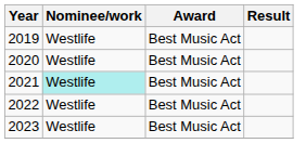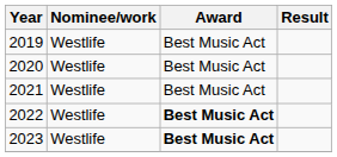2021 | Nominee/work: paleturquoise background -> no background
2022 | Award: normal -> bold
2023 | Award: normal -> bold
